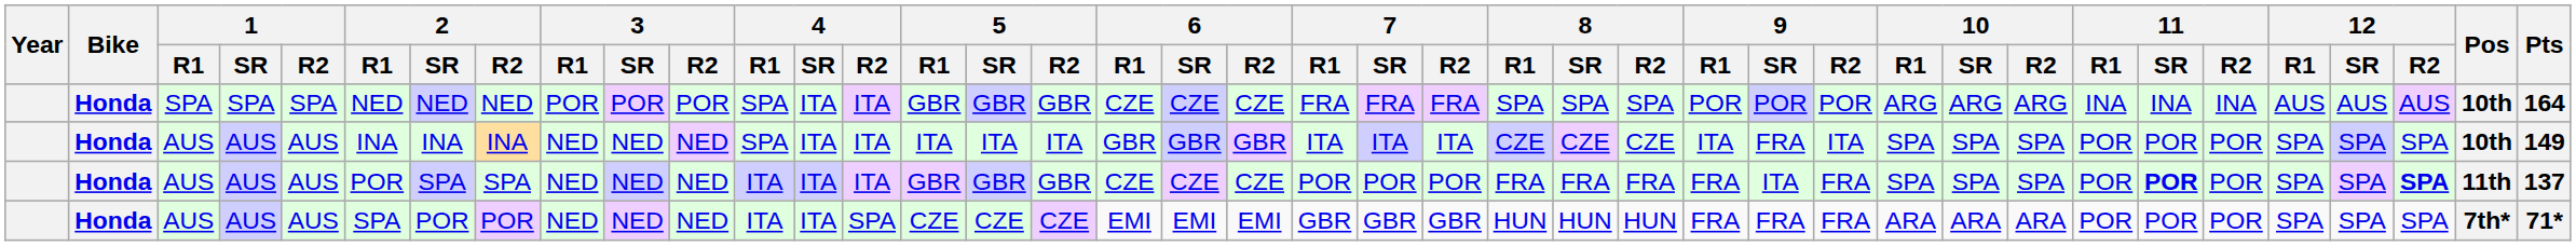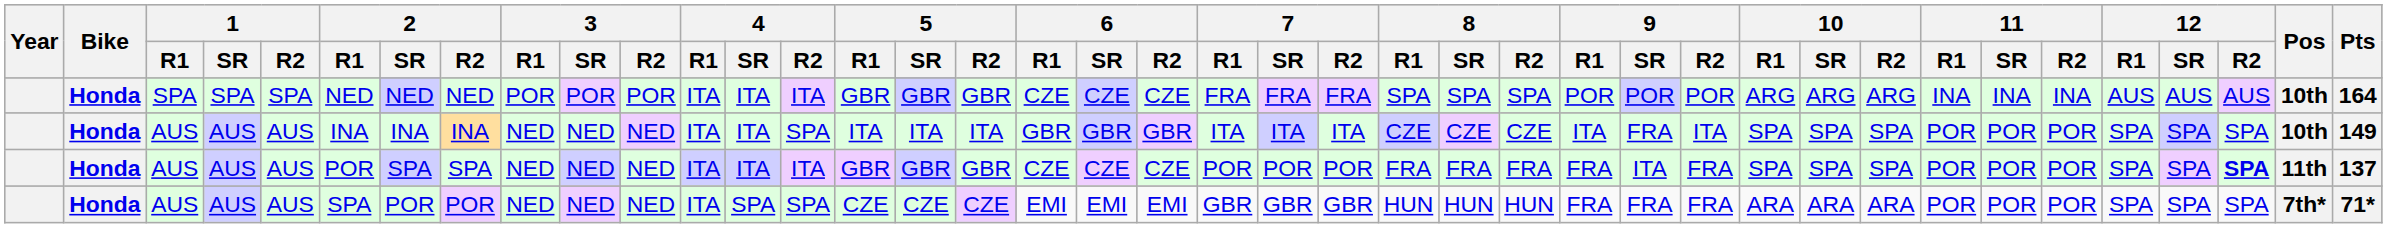row 3 | 4 / R1: SPA -> ITA
row 4 | 4 / R1: SPA -> ITA
row 4 | 4 / R2: ITA -> SPA
row 5 | 11 / SR: bold -> normal
row 6 | 4 / SR: ITA -> SPA
